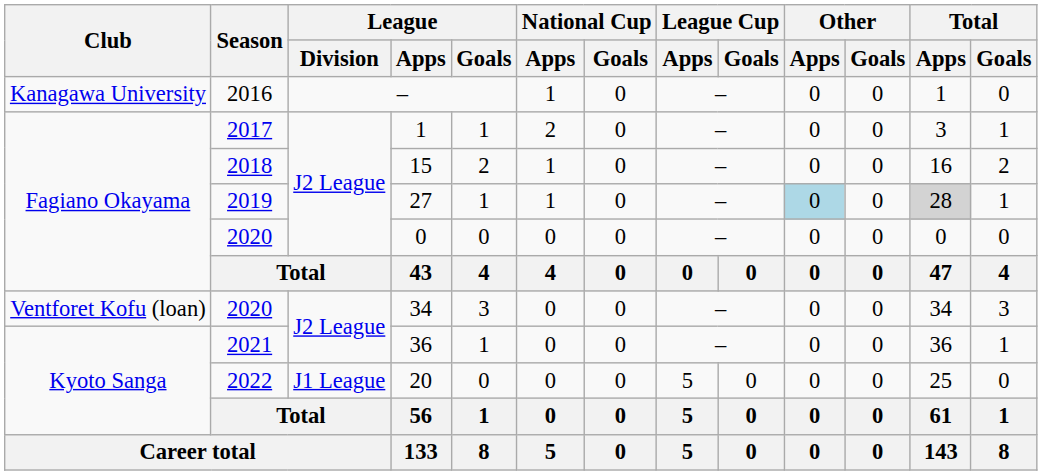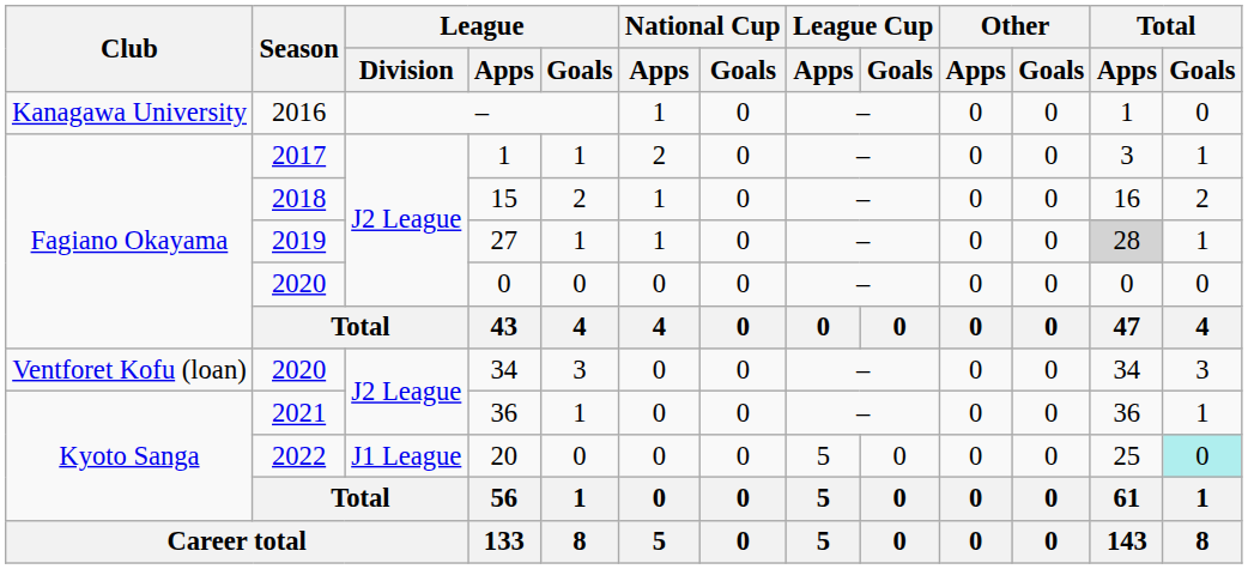27 | Other / Apps: lightblue background -> no background
20 | Total / Goals: no background -> paleturquoise background
